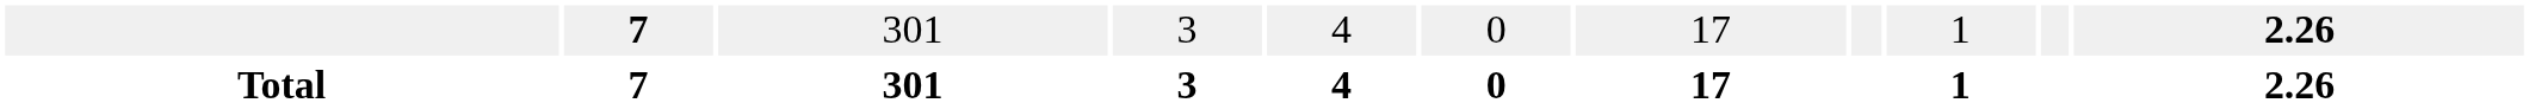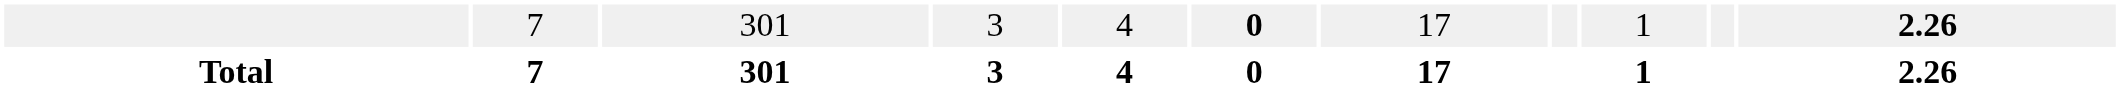row 1 | column 2: bold -> normal
row 1 | column 6: normal -> bold
